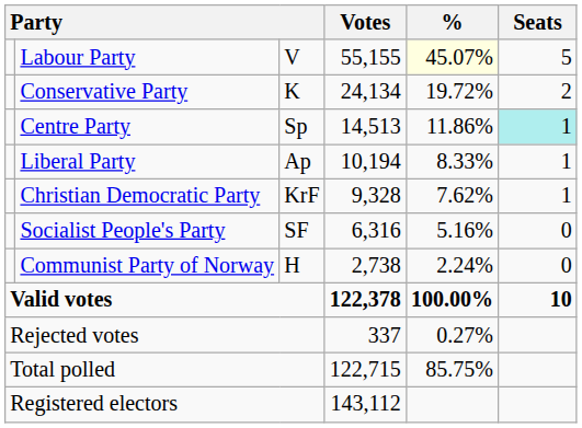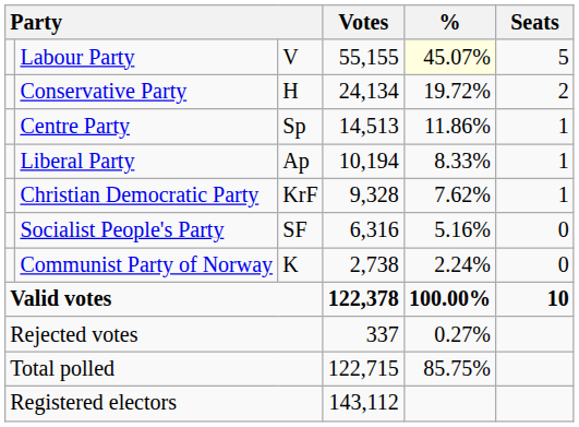Conservative Party | column 3: K -> H
Centre Party | Seats: paleturquoise background -> no background
Communist Party of Norway | column 3: H -> K
